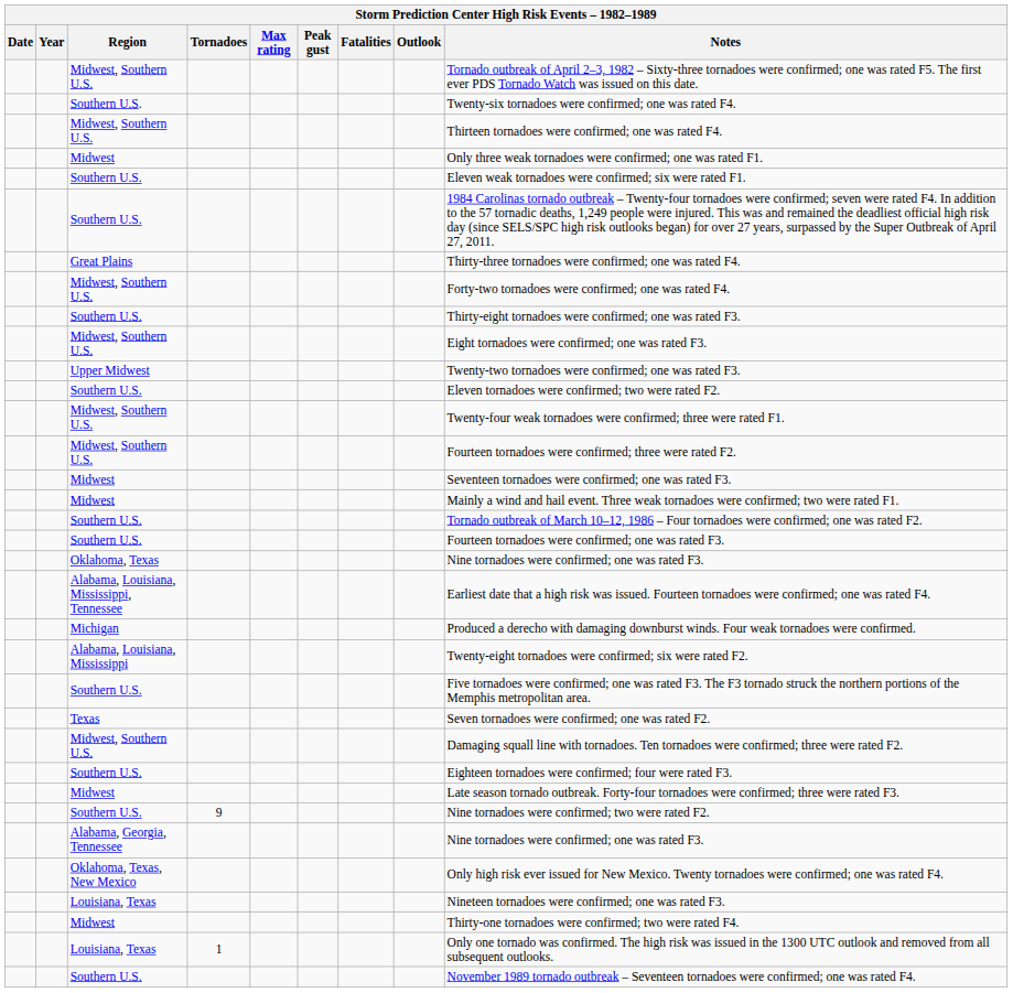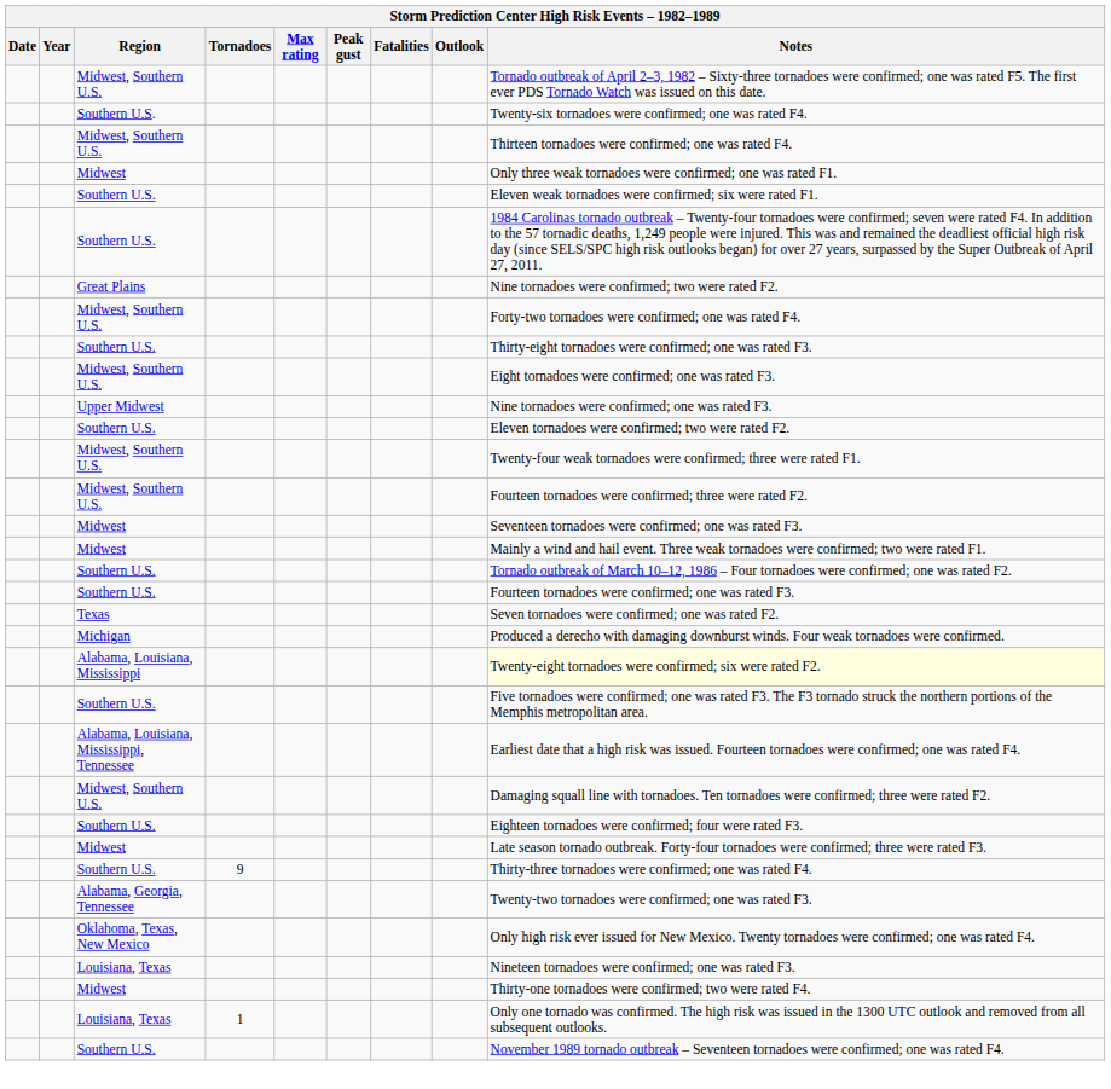Great Plains | Notes: Thirty-three tornadoes were confirmed; one was rated F4. -> Nine tornadoes were confirmed; two were rated F2.
Upper Midwest | Notes: Twenty-two tornadoes were confirmed; one was rated F3. -> Nine tornadoes were confirmed; one was rated F3.
- row: Oklahoma, Texas | Nine tornadoes were confirmed; one was rated F3.
rows swapped: Texas <-> Alabama, Louisiana, Mississippi, Tennessee
Alabama, Louisiana, Mississippi | Notes: no background -> lightyellow background
Southern U.S. / 9 | Notes: Nine tornadoes were confirmed; two were rated F2. -> Thirty-three tornadoes were confirmed; one was rated F4.
Alabama, Georgia, Tennessee | Notes: Nine tornadoes were confirmed; one was rated F3. -> Twenty-two tornadoes were confirmed; one was rated F3.
